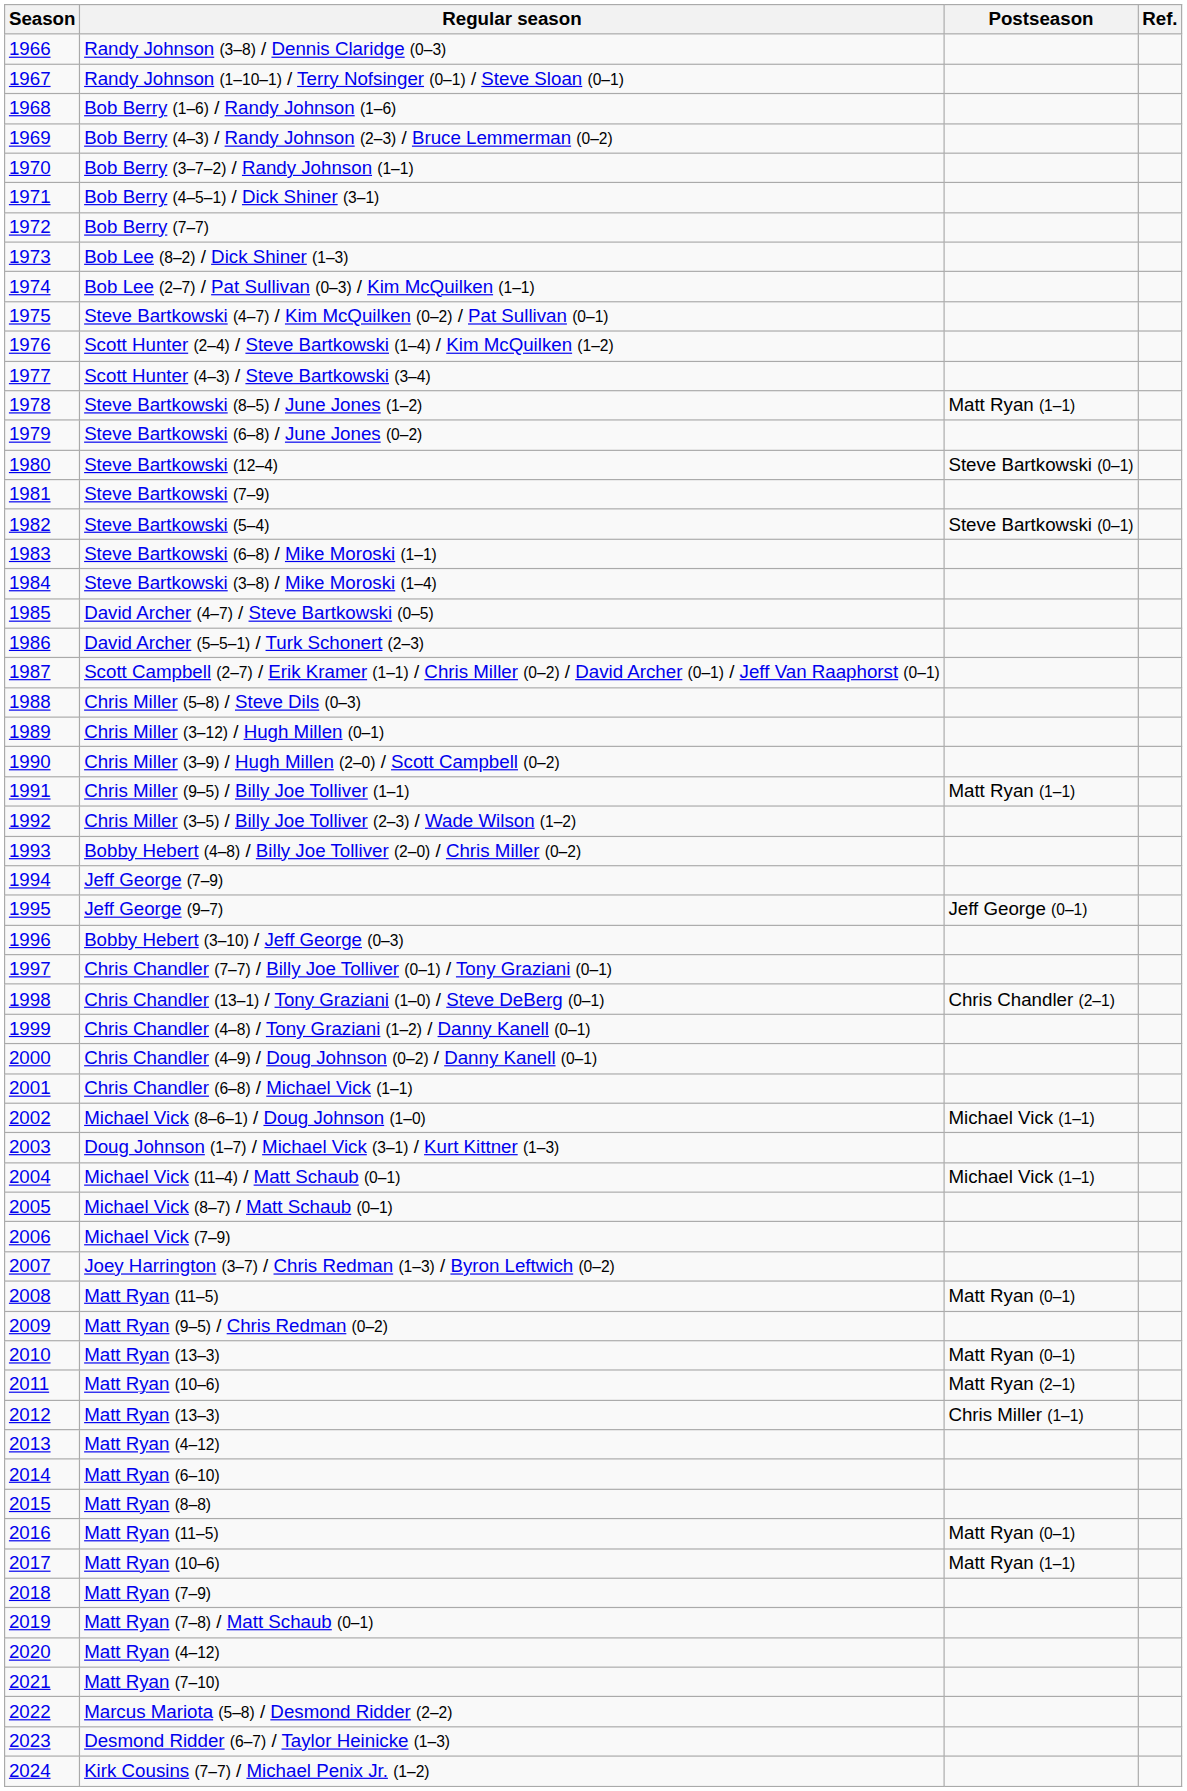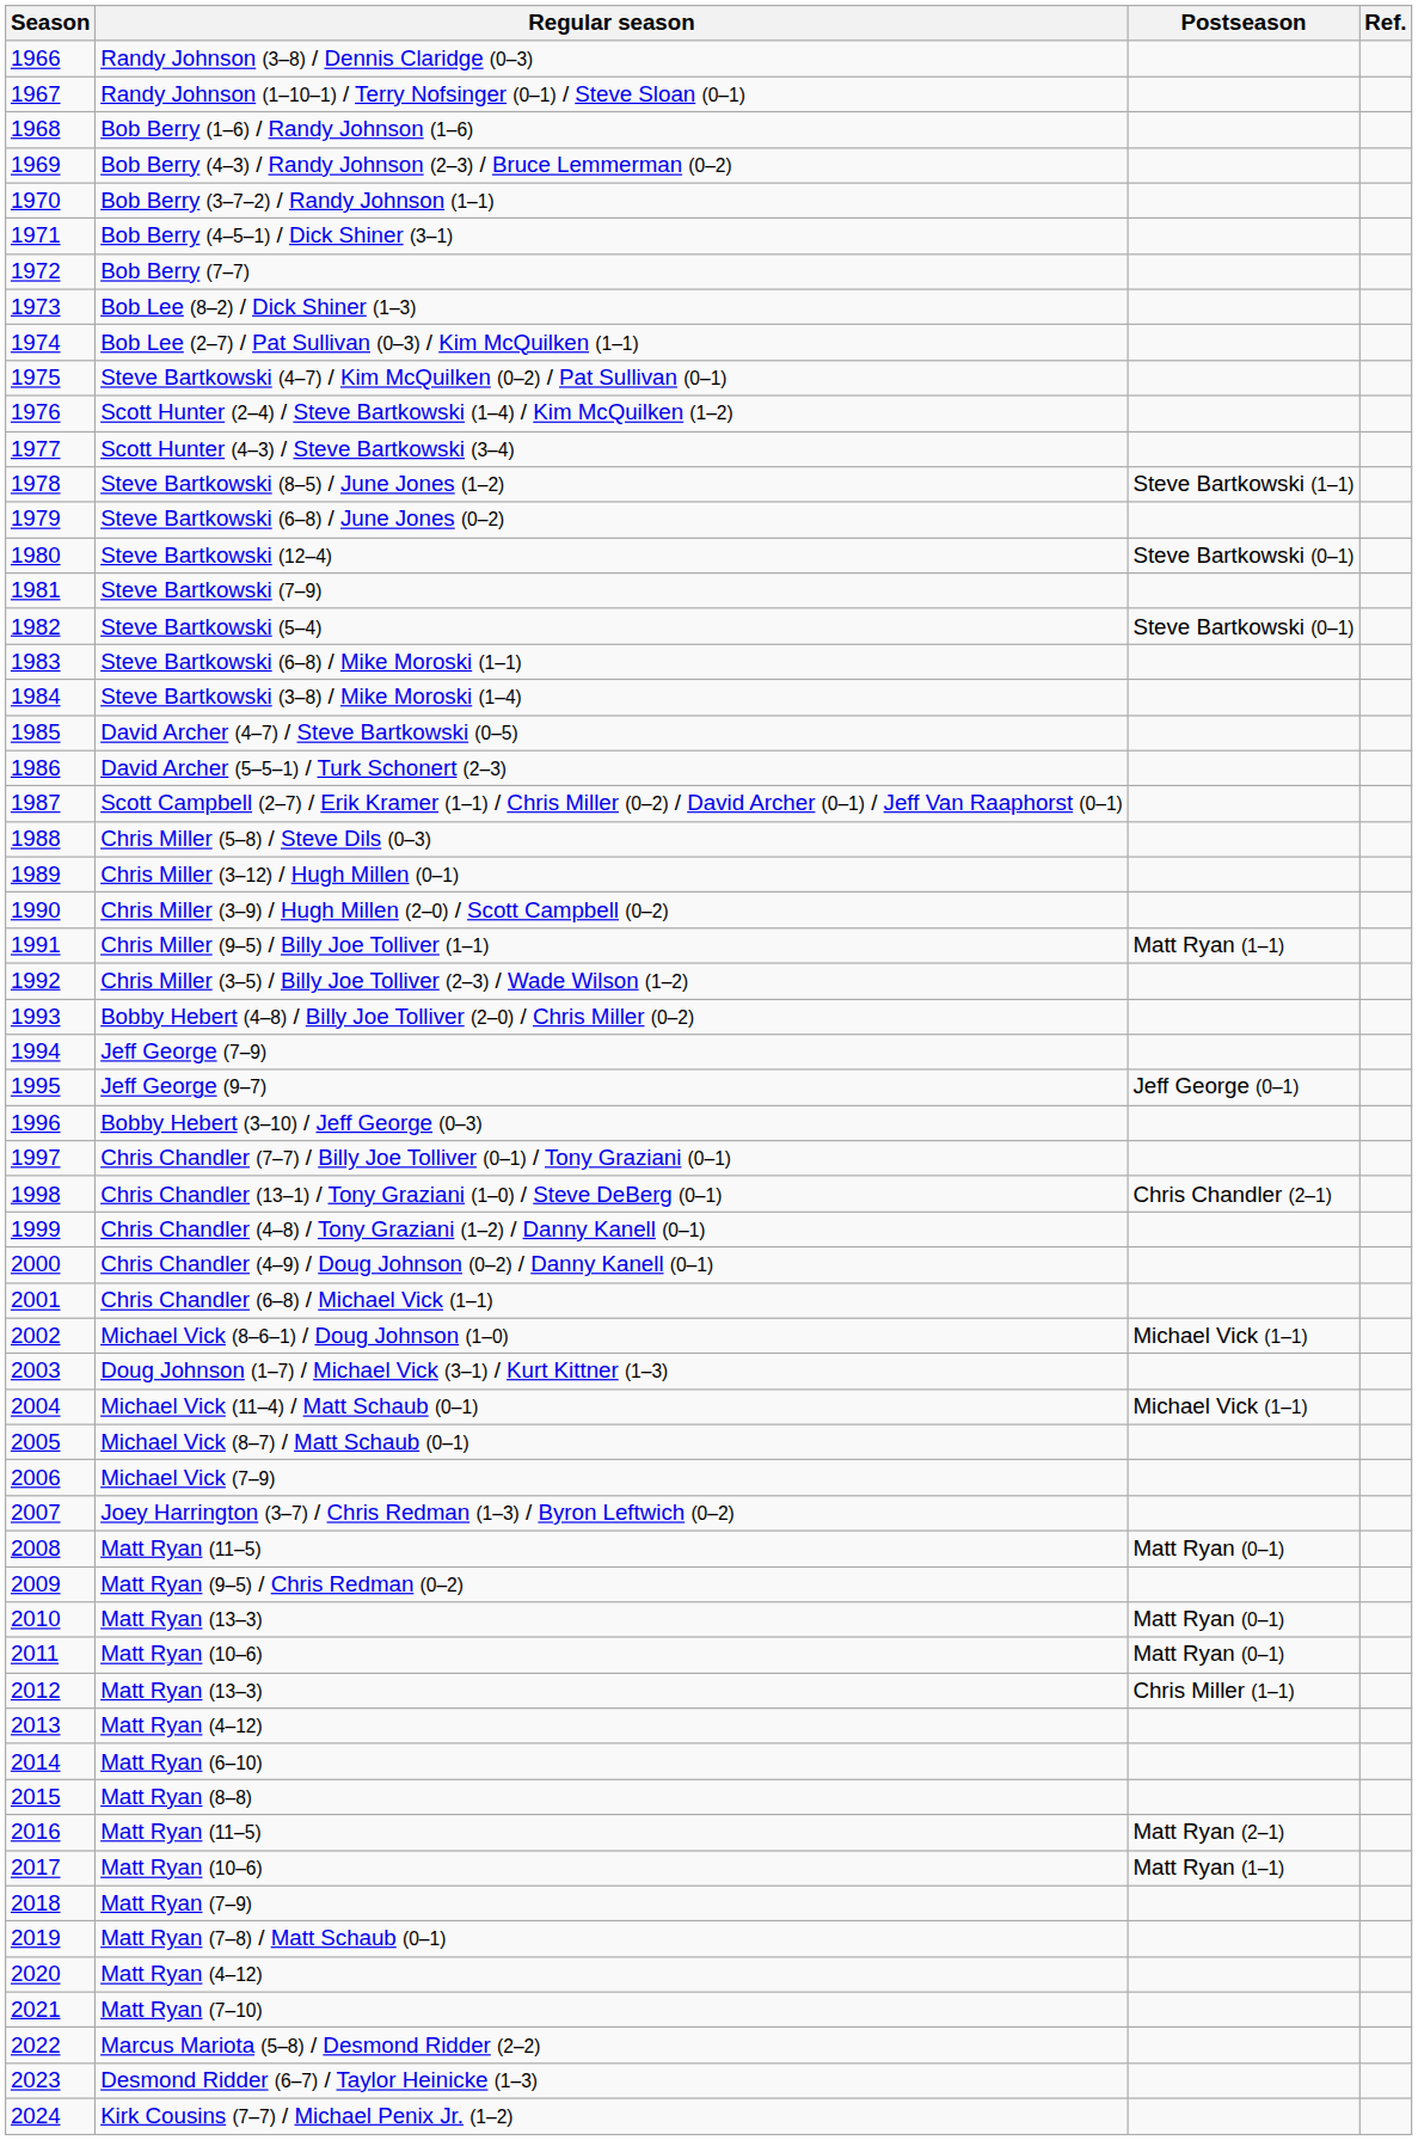Steve Bartkowski (8–5) / June Jones (1–2) | Postseason: Matt Ryan (1–1) -> Steve Bartkowski (1–1)
2011 / Matt Ryan (10–6) | Postseason: Matt Ryan (2–1) -> Matt Ryan (0–1)
2016 / Matt Ryan (11–5) | Postseason: Matt Ryan (0–1) -> Matt Ryan (2–1)
